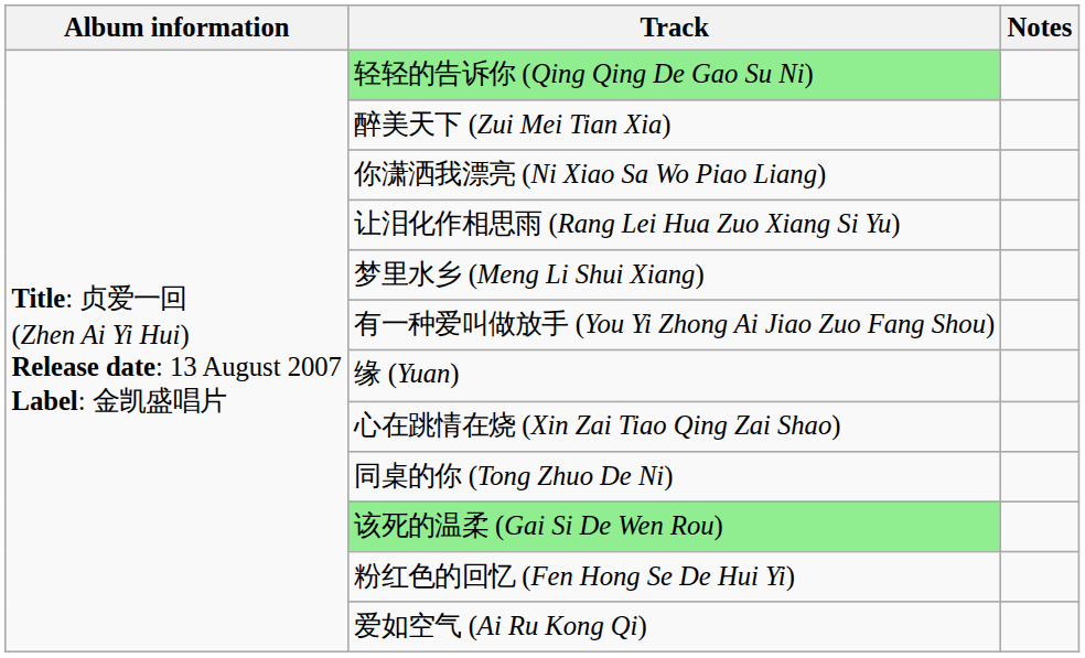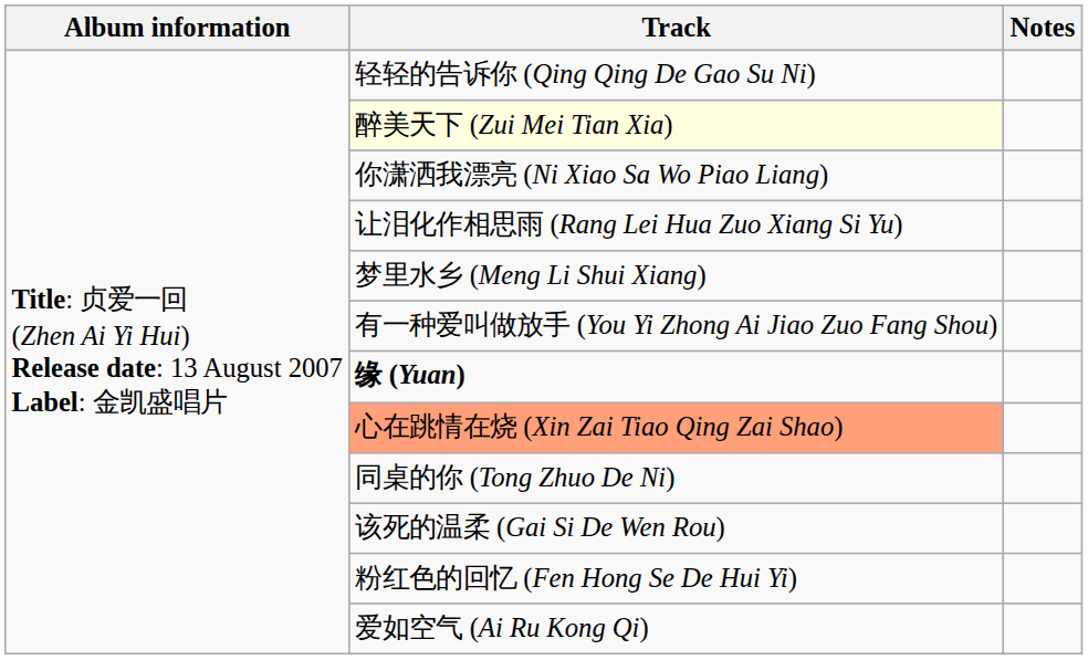轻轻的告诉你 (Qing Qing De Gao Su Ni) | Track: lightgreen background -> no background
醉美天下 (Zui Mei Tian Xia) | Track: no background -> lightyellow background
缘 (Yuan) | Track: normal -> bold
心在跳情在烧 (Xin Zai Tiao Qing Zai Shao) | Track: no background -> lightsalmon background
该死的温柔 (Gai Si De Wen Rou) | Track: lightgreen background -> no background
